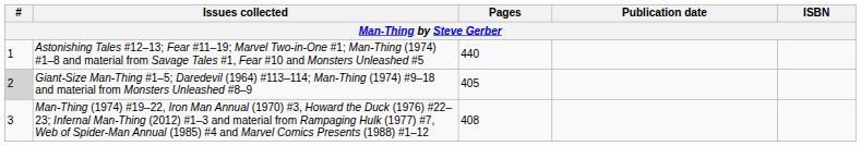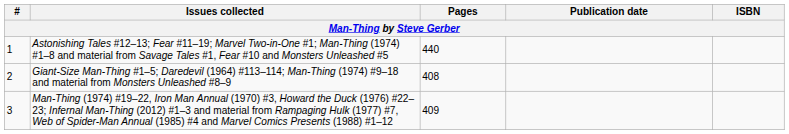row 4 | #: lightgrey background -> no background
row 4 | Pages: 405 -> 408
row 5 | Pages: 408 -> 409
